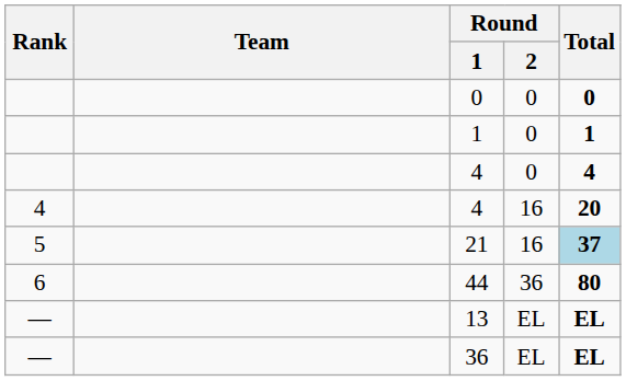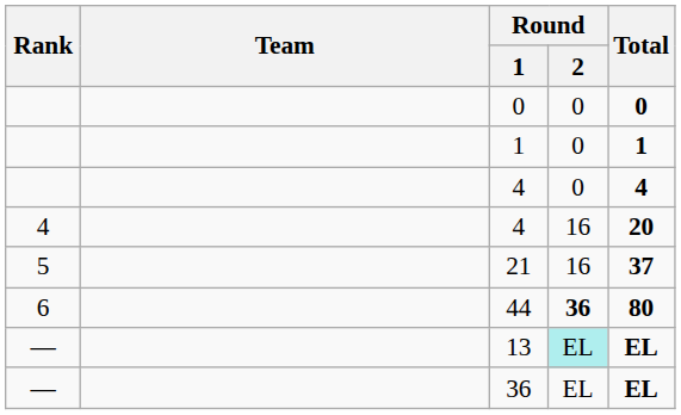21 | Total: lightblue background -> no background
44 | Round / 2: normal -> bold
13 | Round / 2: no background -> paleturquoise background
